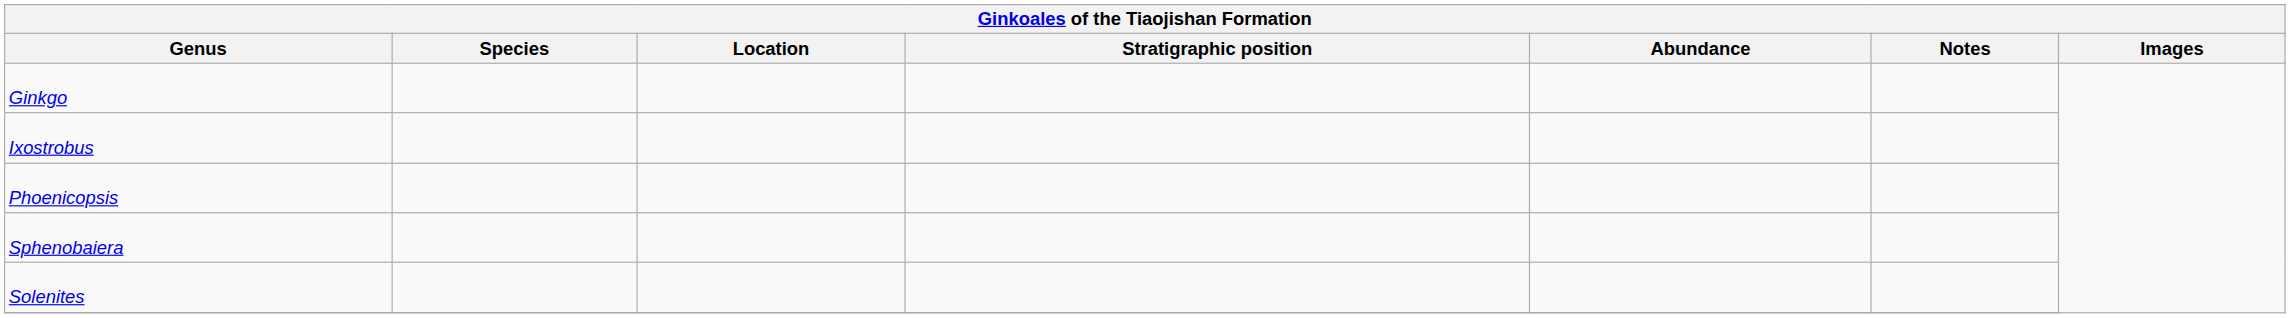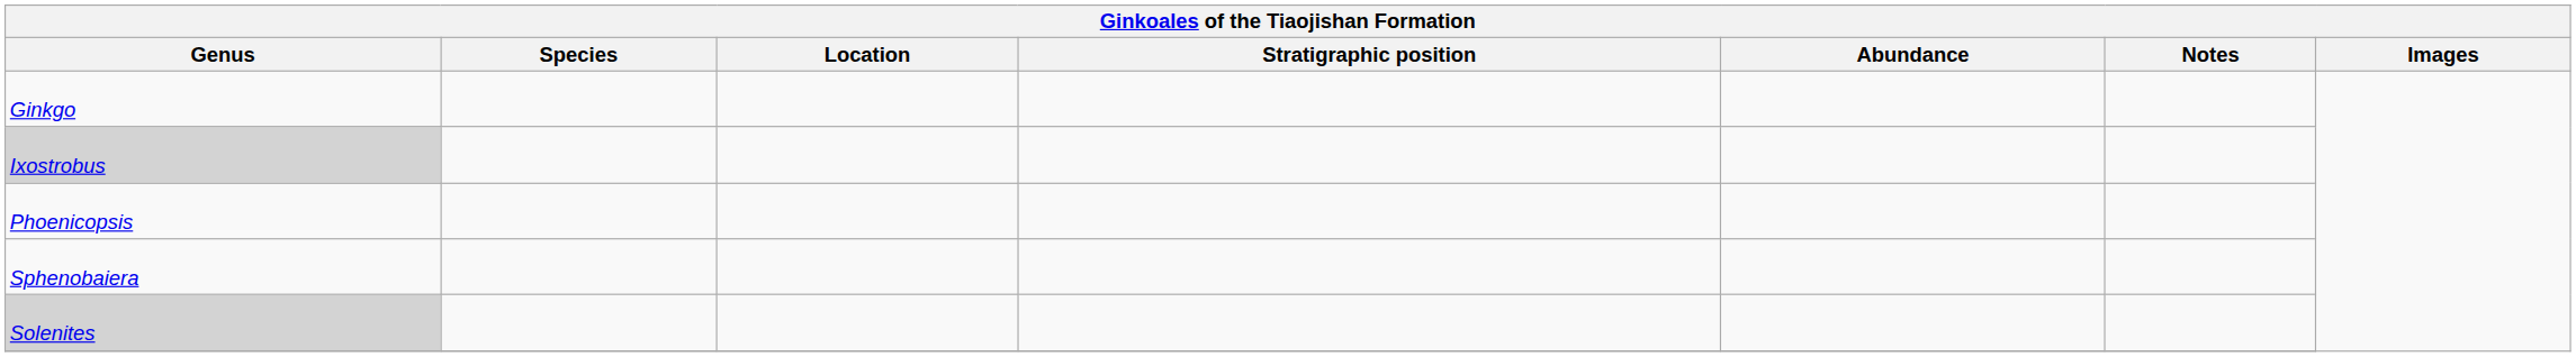Ixostrobus | Genus: no background -> lightgrey background
Solenites | Genus: no background -> lightgrey background
